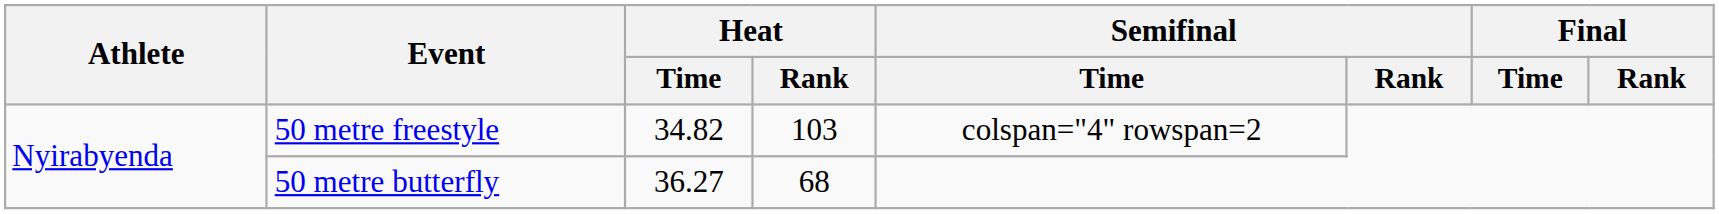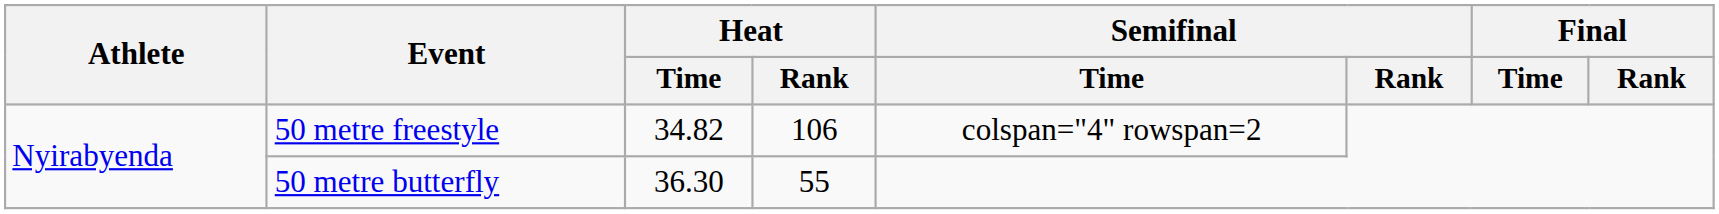50 metre freestyle | Heat / Rank: 103 -> 106
50 metre butterfly | Heat / Time: 36.27 -> 36.30
50 metre butterfly | Heat / Rank: 68 -> 55
